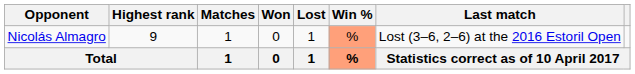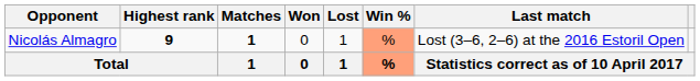Nicolás Almagro | Highest rank: normal -> bold
Nicolás Almagro | Matches: normal -> bold
